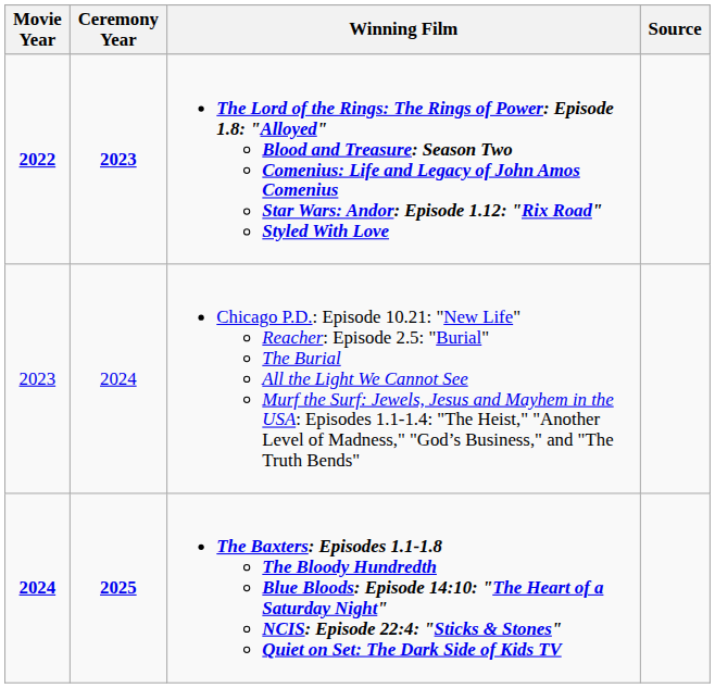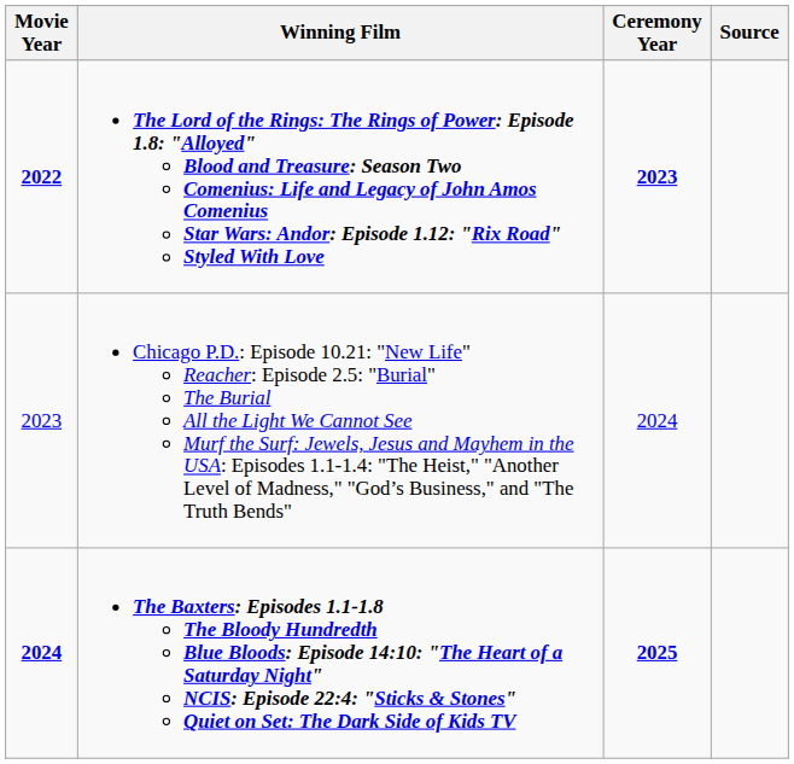columns swapped: Ceremony Year <-> Winning Film
